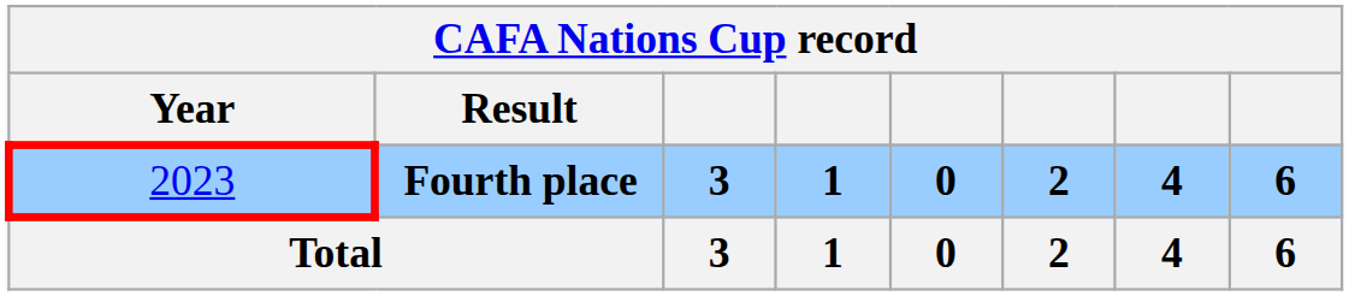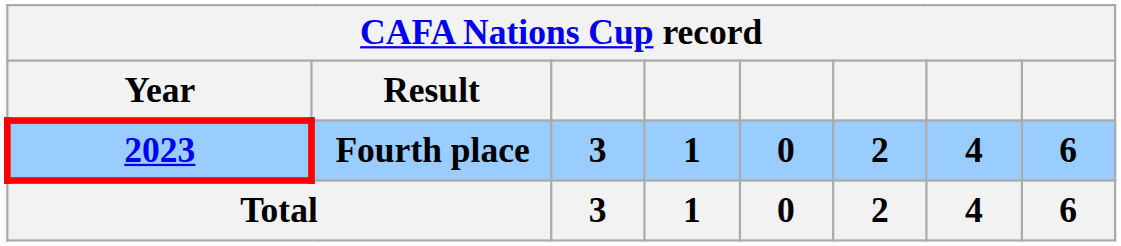Fourth place | Year: normal -> bold
